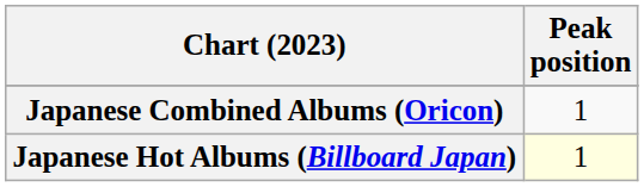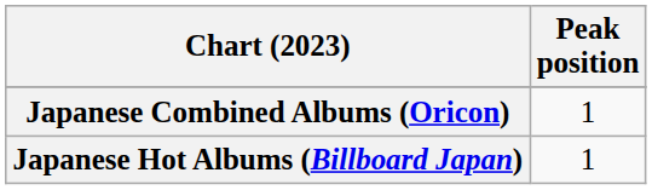Japanese Hot Albums (Billboard Japan) | Peak position: lightyellow background -> no background
